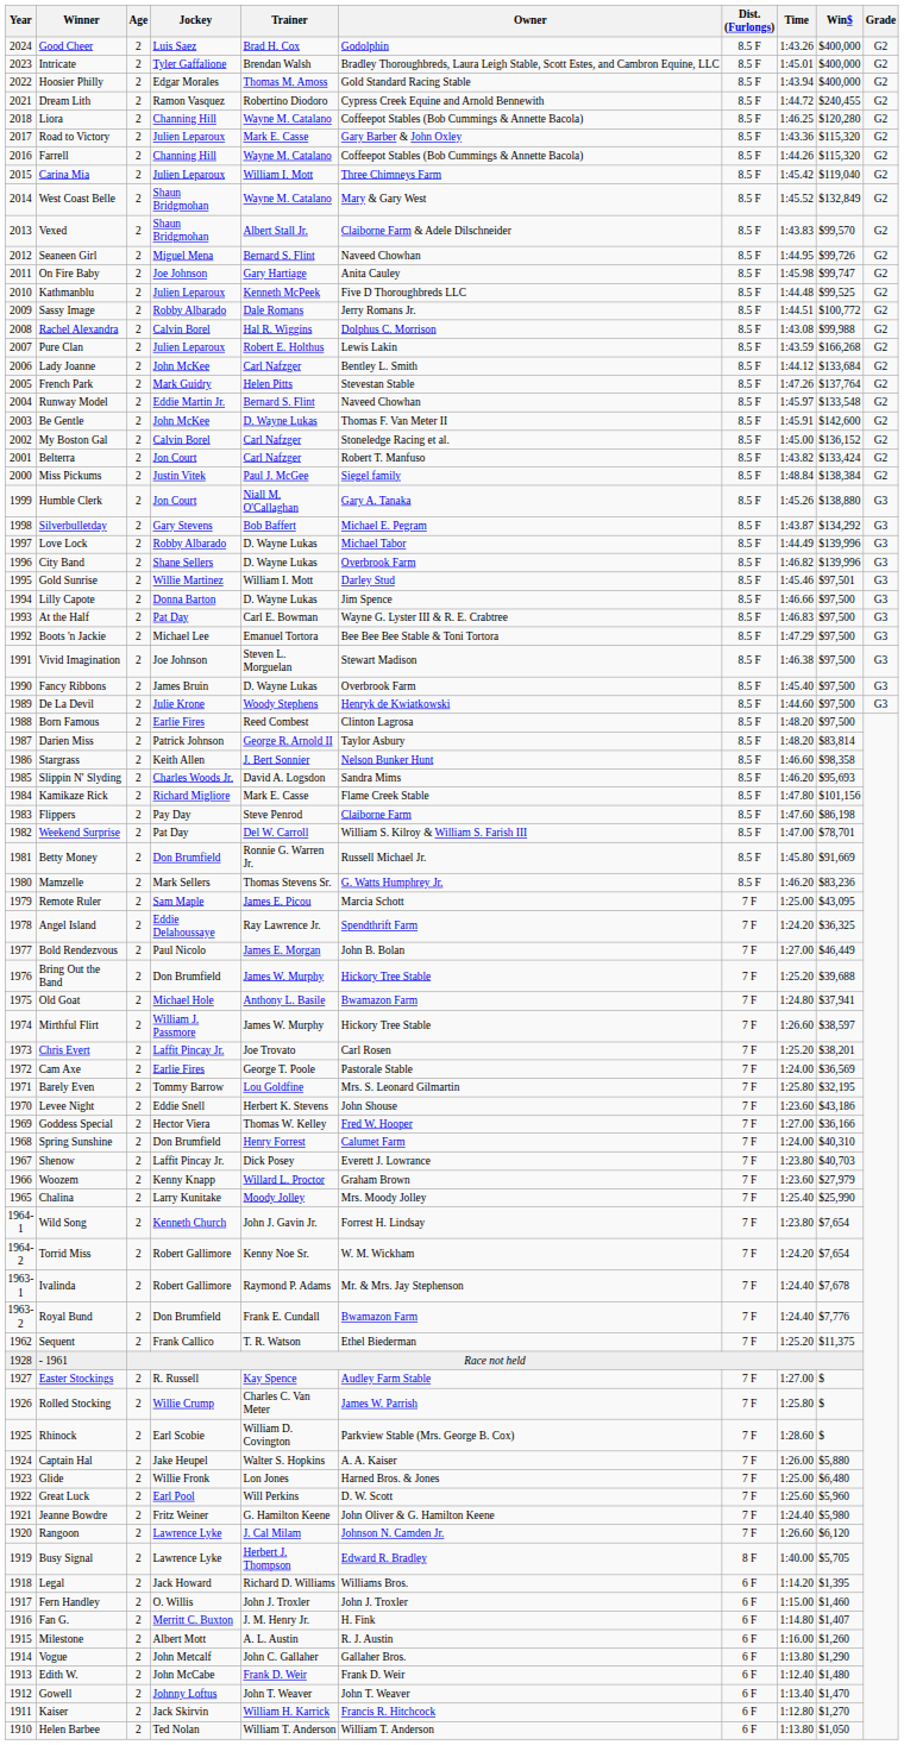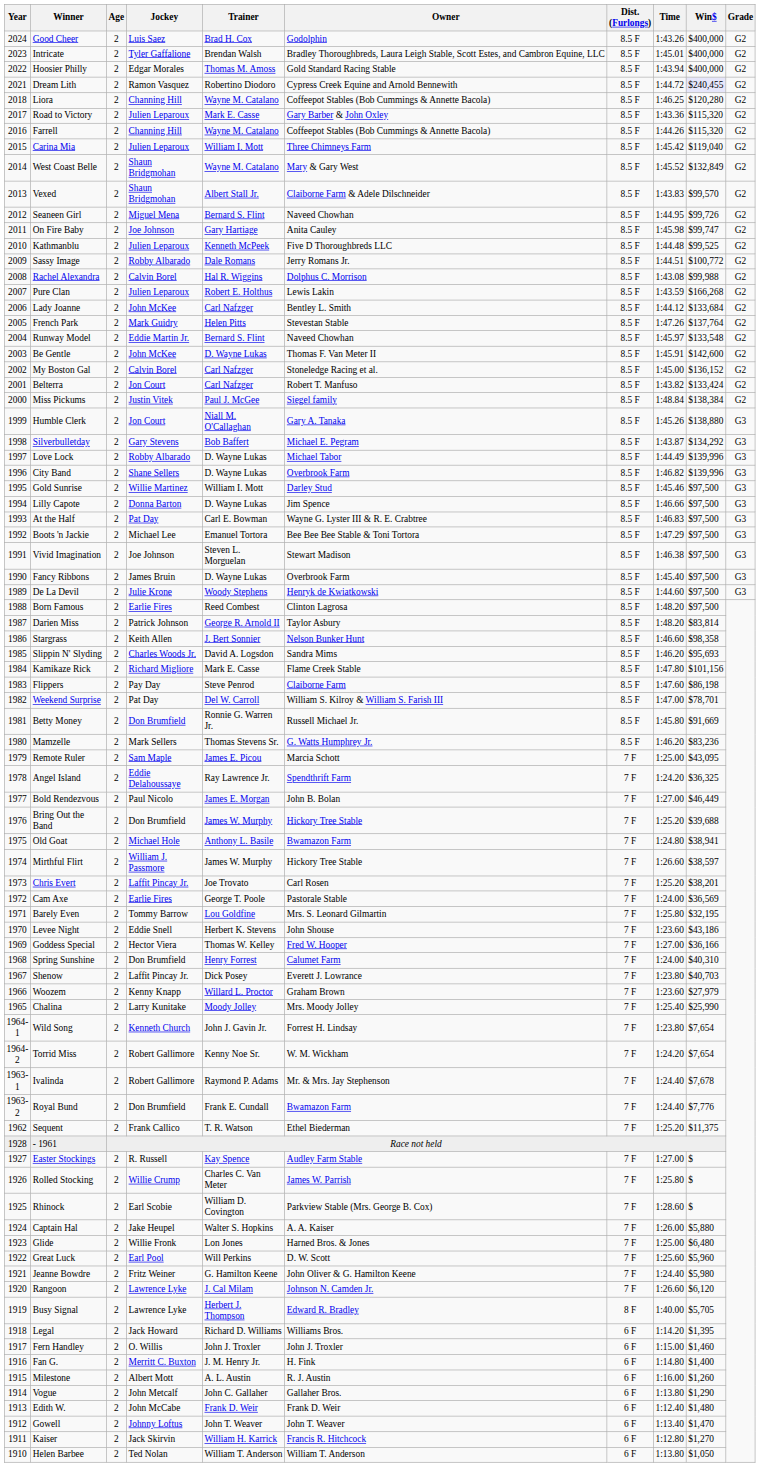Dream Lith | Win$: no background -> lavender background
Gold Sunrise | Win$: $97,501 -> $97,500
Old Goat | Win$: $37,941 -> $38,941
Fan G. | Win$: $1,407 -> $1,400
